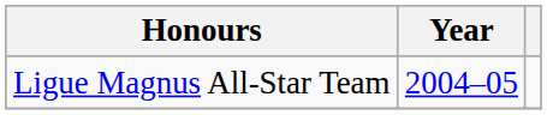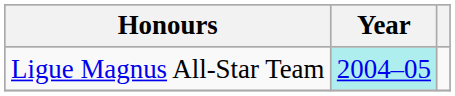row 2 | Year: no background -> paleturquoise background
